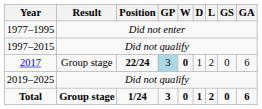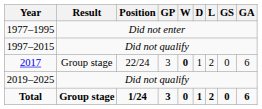2017 | Position: bold -> normal
2017 | GP: lightblue background -> no background
